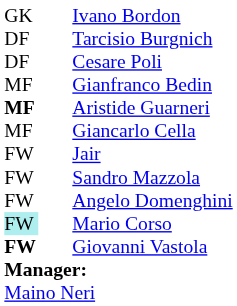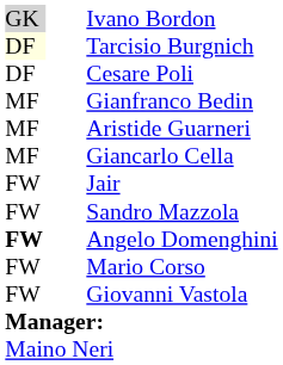Ivano Bordon | column 1: no background -> lightgrey background
Tarcisio Burgnich | column 1: no background -> lightyellow background
Aristide Guarneri | column 1: bold -> normal
Angelo Domenghini | column 1: normal -> bold
Mario Corso | column 1: paleturquoise background -> no background
Giovanni Vastola | column 1: bold -> normal
